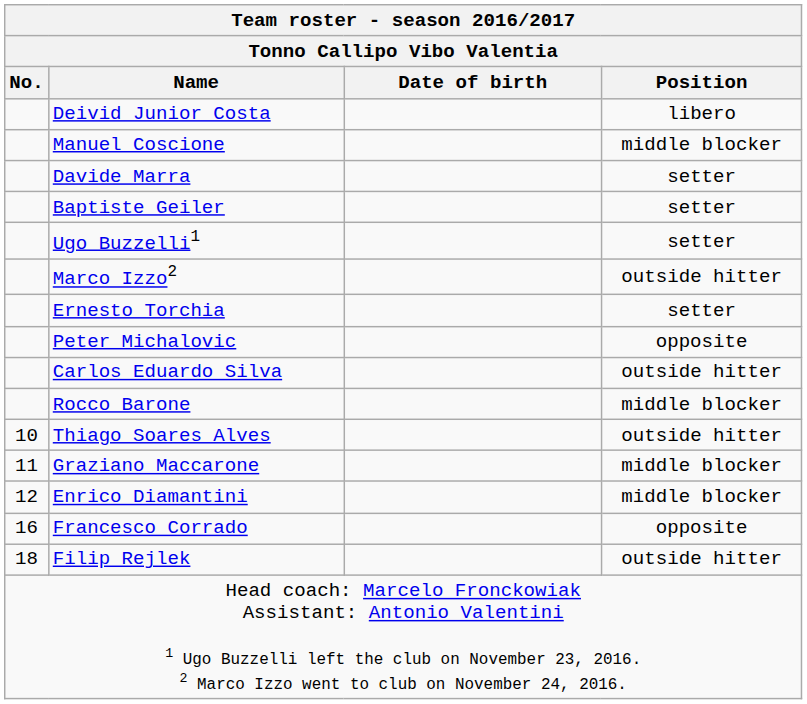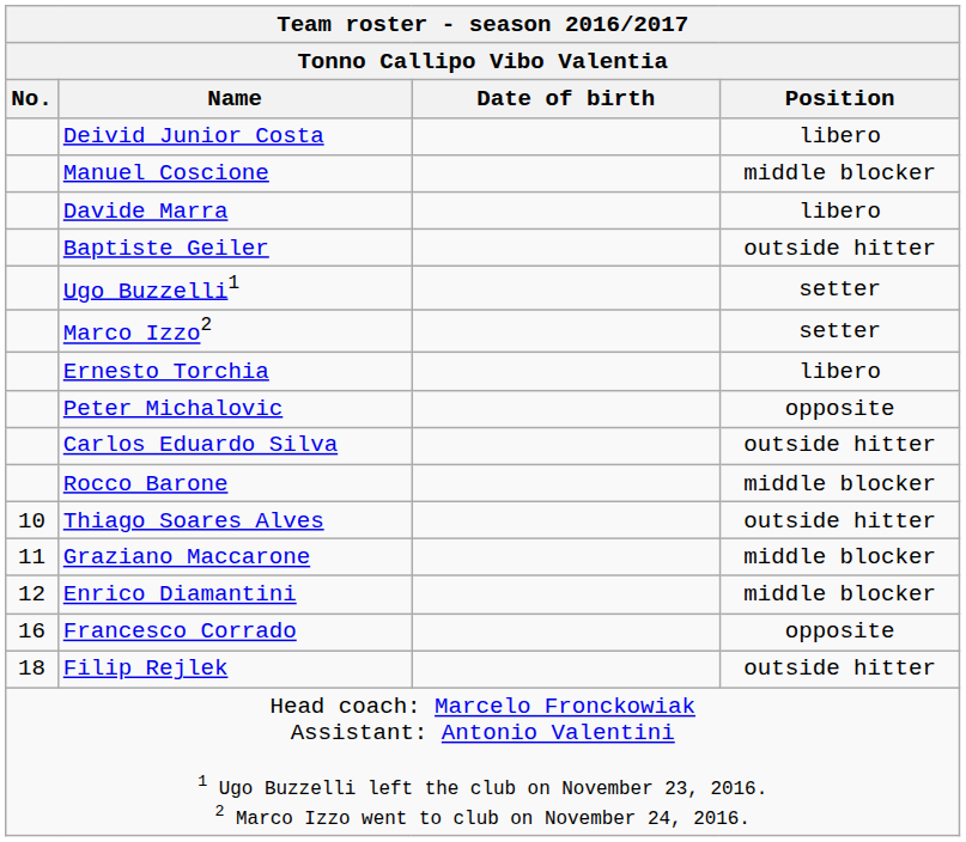Davide Marra | Position: setter -> libero
Baptiste Geiler | Position: setter -> outside hitter
Marco Izzo2 | Position: outside hitter -> setter
Ernesto Torchia | Position: setter -> libero
